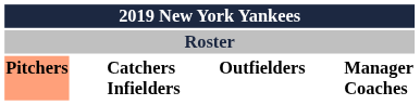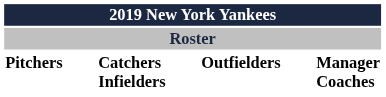Pitchers | column 1: lightsalmon background -> no background
